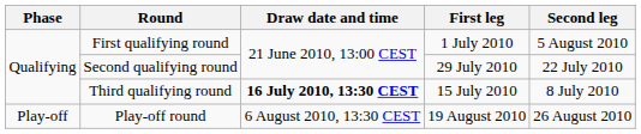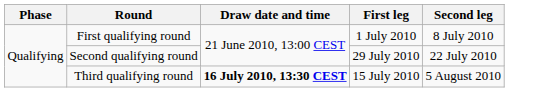First qualifying round | Second leg: 5 August 2010 -> 8 July 2010
Third qualifying round | Second leg: 8 July 2010 -> 5 August 2010
- row: Play-off | Play-off round | 6 August 2010, 13:30 CEST | 19 August 2010 | 26 August 2010
